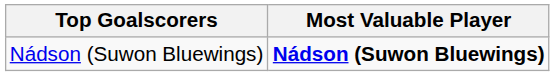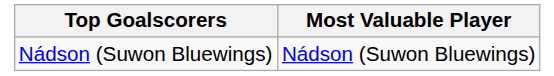row 2 | Most Valuable Player: bold -> normal
